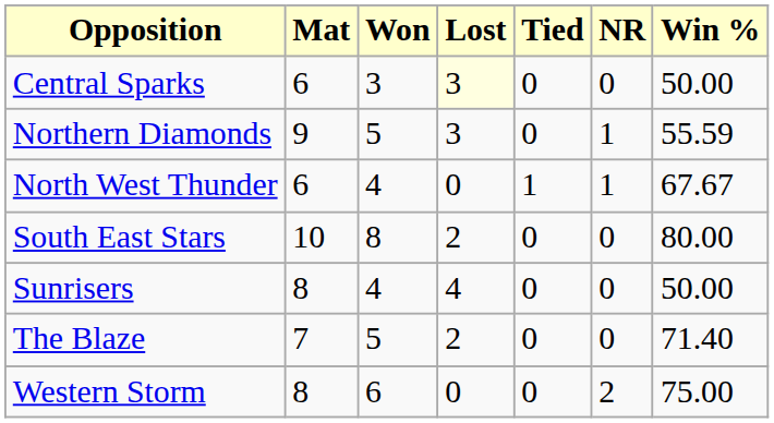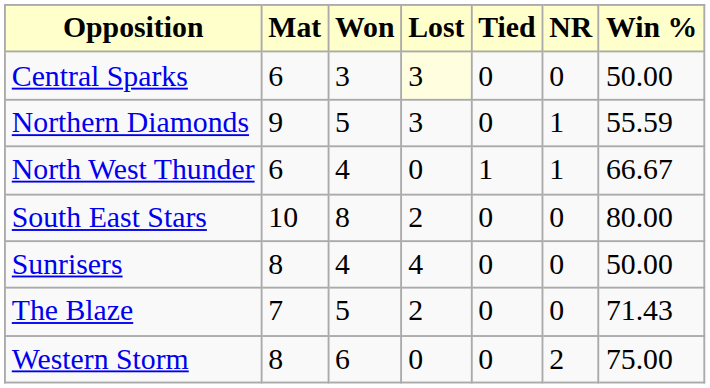North West Thunder | Win %: 67.67 -> 66.67
The Blaze | Win %: 71.40 -> 71.43
